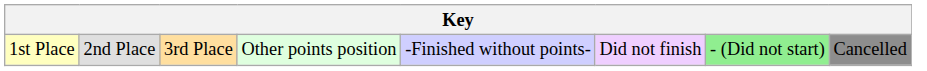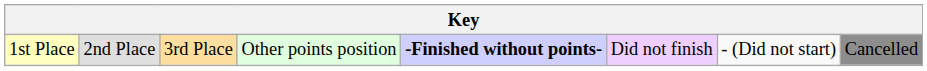1st Place | column 5: normal -> bold
1st Place | column 7: lightgreen background -> no background
